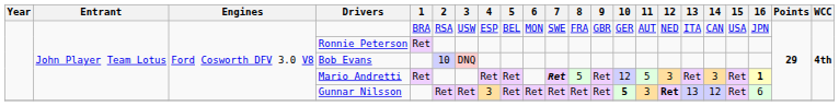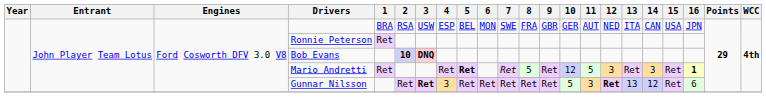Bob Evans | 2: normal -> bold
Bob Evans | 3: normal -> bold
Mario Andretti | 5: normal -> bold
Mario Andretti | 7: bold -> normal
Gunnar Nilsson | 3: normal -> bold
Gunnar Nilsson | 10: bold -> normal
